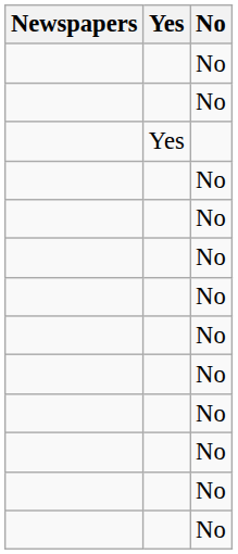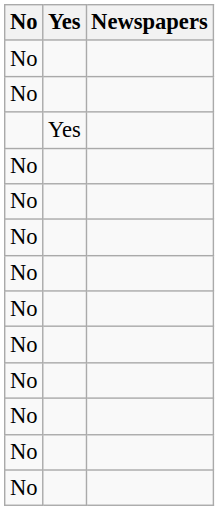columns swapped: Newspapers <-> No
